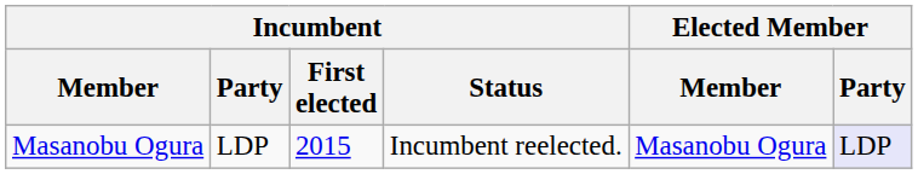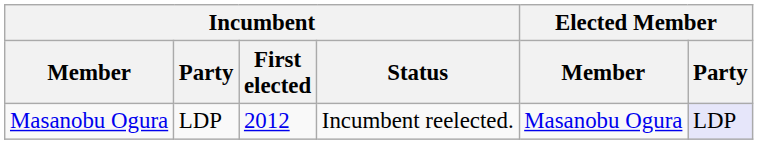row 3 | Incumbent / First elected: 2015 -> 2012
